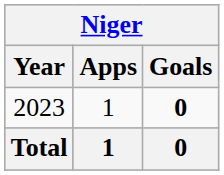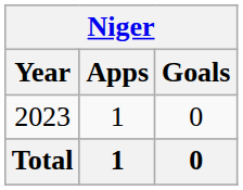2023 | Goals: bold -> normal
